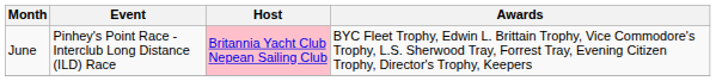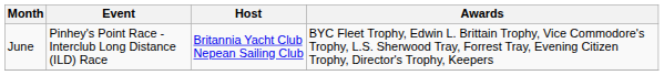June | Host: pink background -> no background
